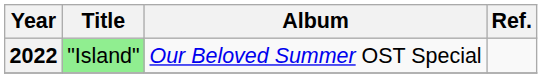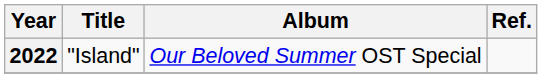2022 | Title: lightgreen background -> no background
